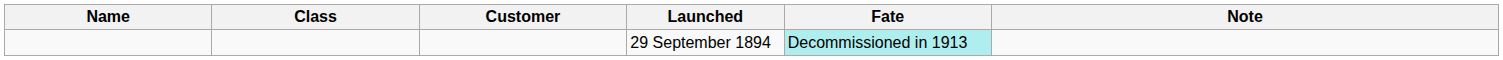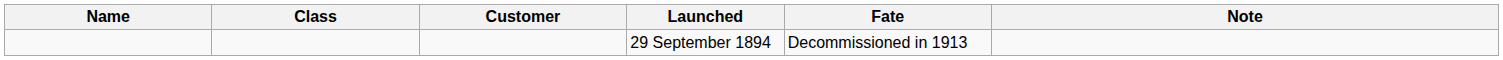29 September 1894 | Fate: paleturquoise background -> no background
